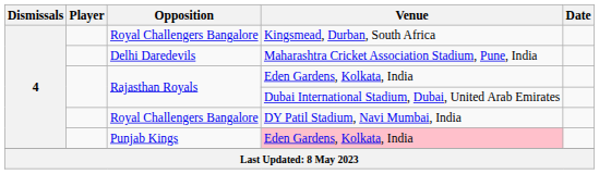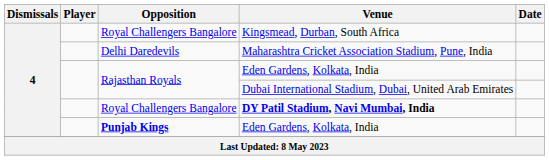DY Patil Stadium, Navi Mumbai, India | Venue: normal -> bold
Punjab Kings / Eden Gardens, Kolkata, India | Opposition: normal -> bold
Punjab Kings / Eden Gardens, Kolkata, India | Venue: pink background -> no background
